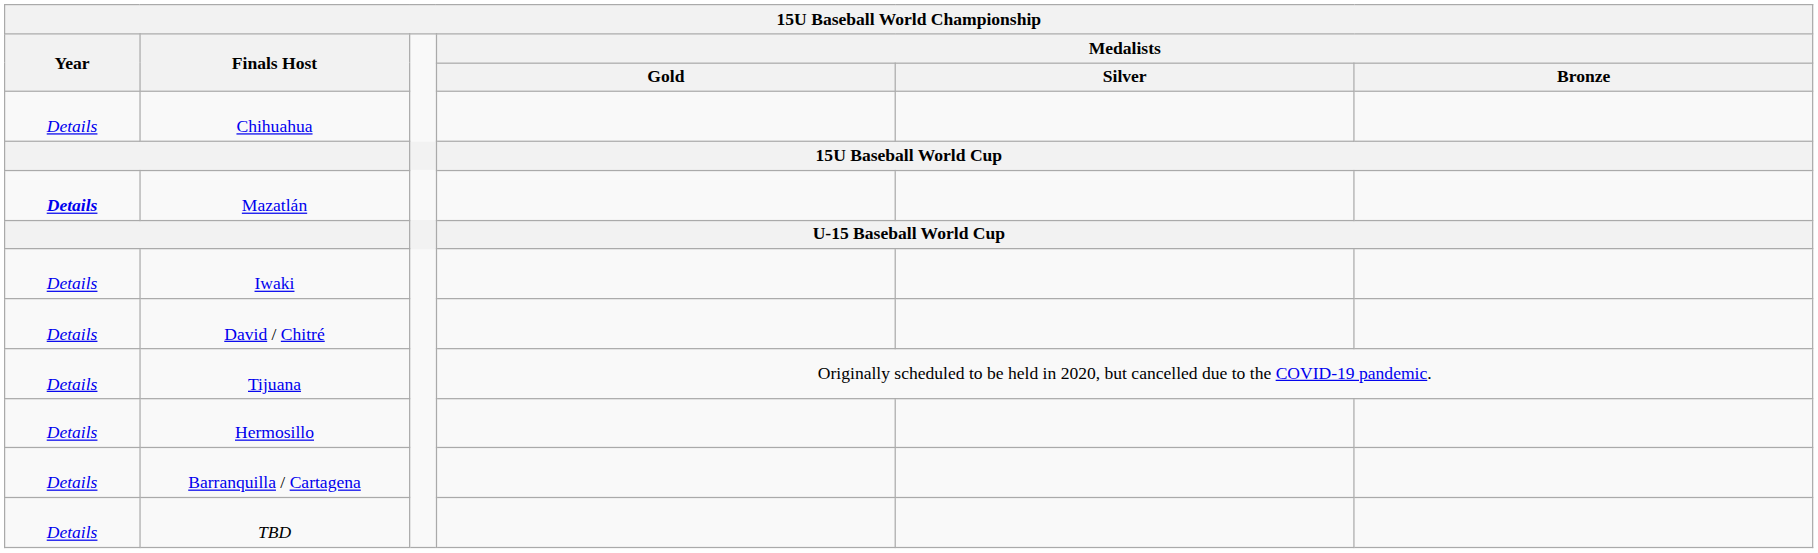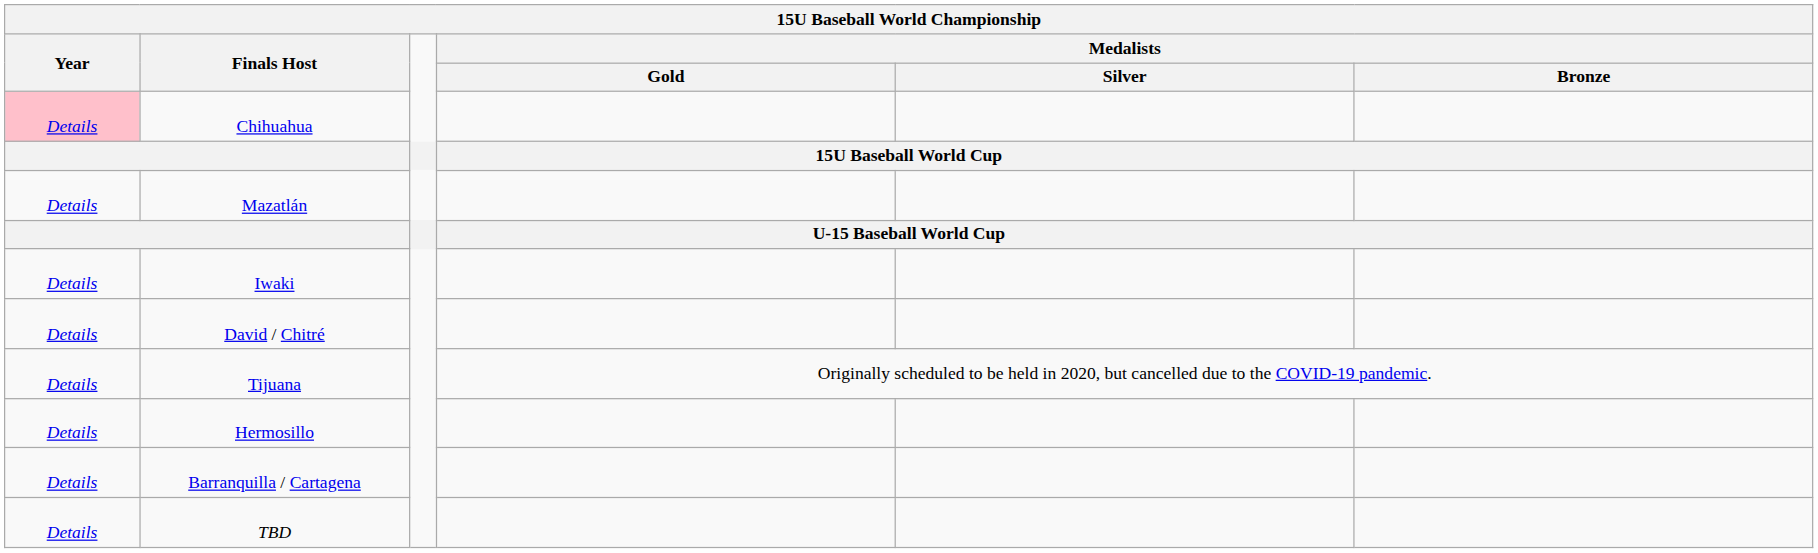Chihuahua | Year: no background -> pink background
Mazatlán | Year: bold -> normal
